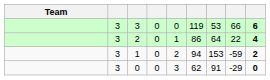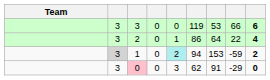row 4 | column 2: no background -> lightgrey background
row 4 | column 5: no background -> paleturquoise background
row 5 | column 3: no background -> pink background
